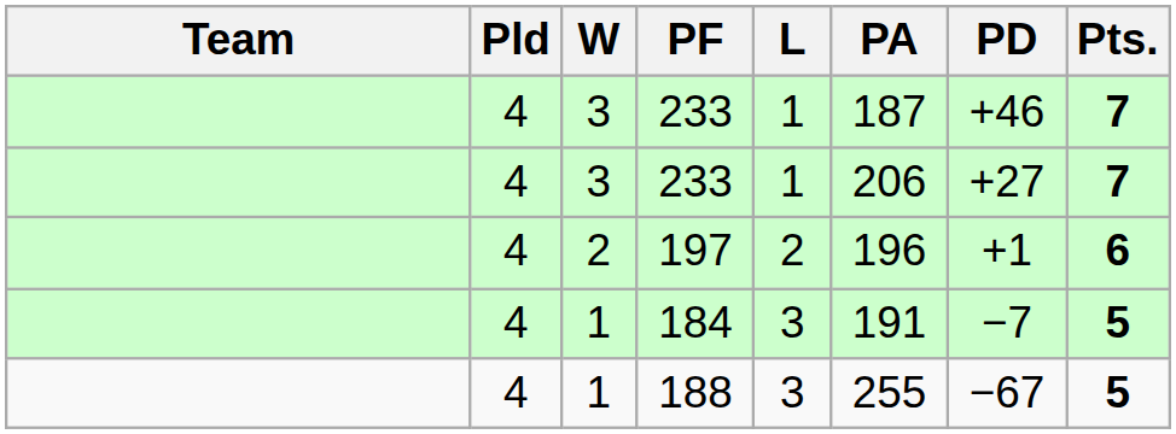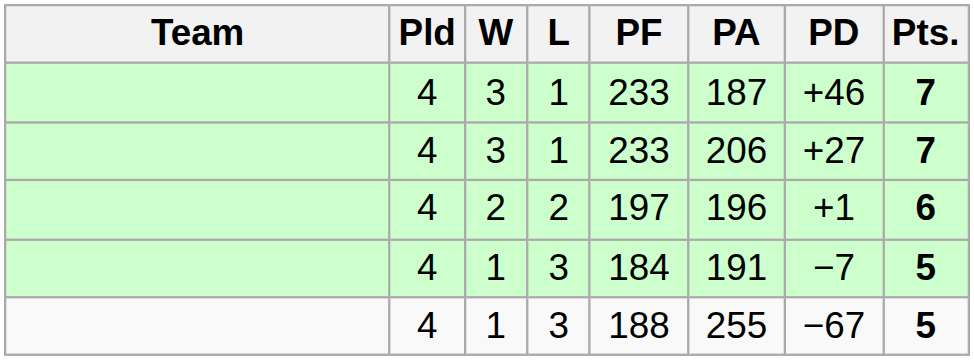columns swapped: L <-> PF
